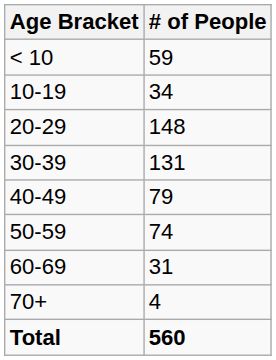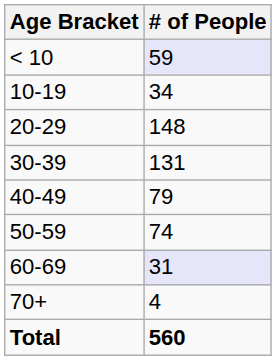< 10 | # of People: no background -> lavender background
60-69 | # of People: no background -> lavender background
